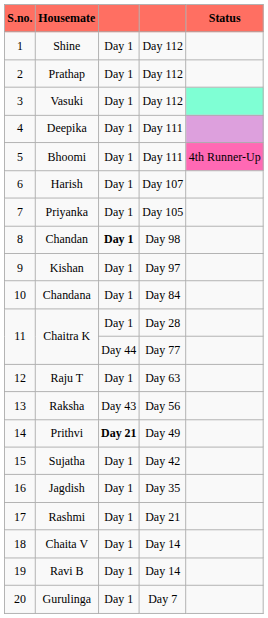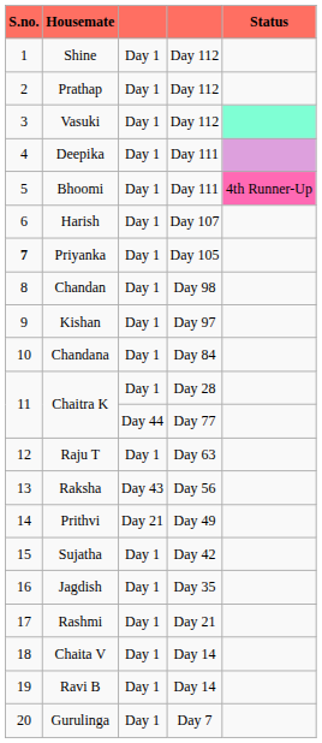Priyanka | S.no.: normal -> bold
Chandan | column 3: bold -> normal
Prithvi | column 3: bold -> normal
